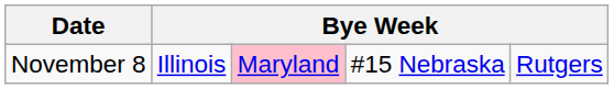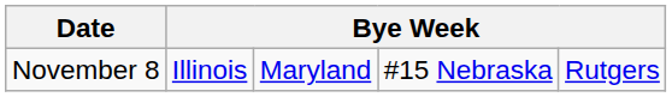November 8 | column 3: pink background -> no background
